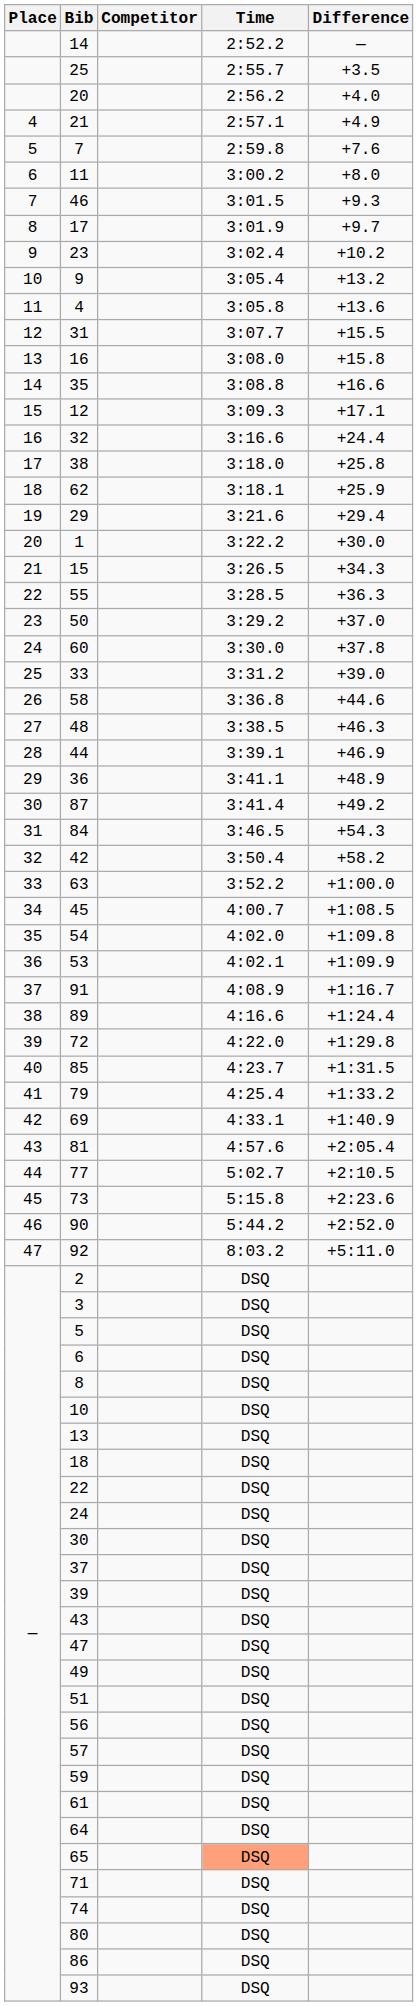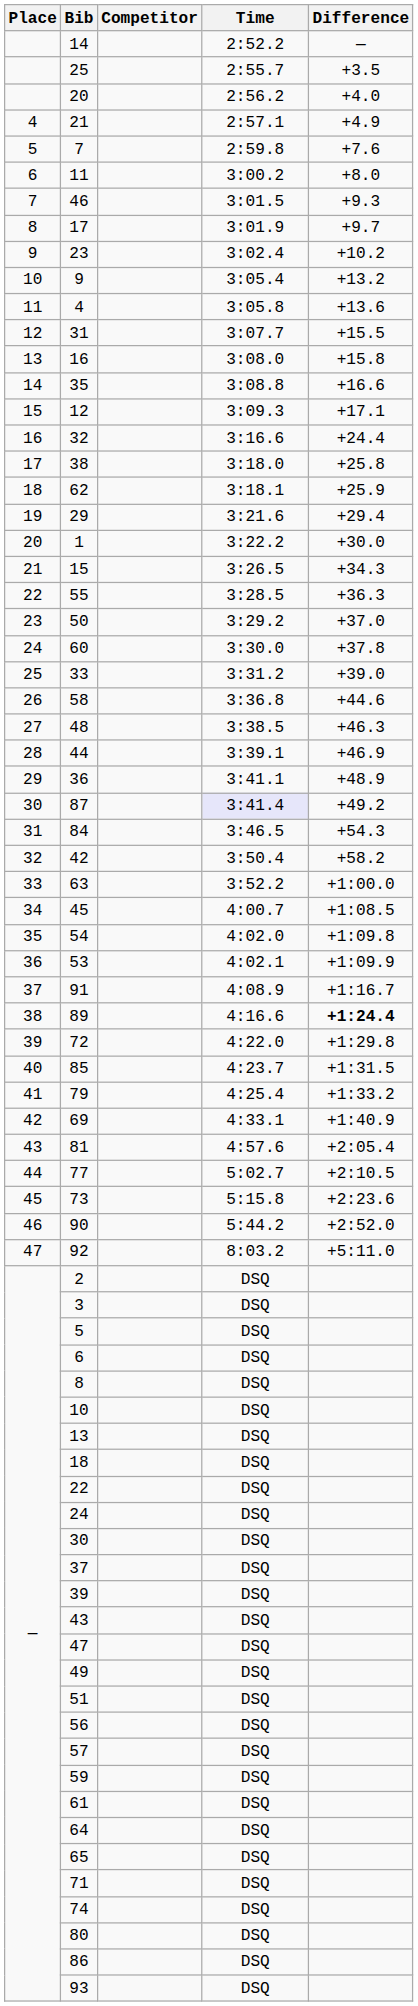87 | Time: no background -> lavender background
89 | Difference: normal -> bold
65 | Time: lightsalmon background -> no background
